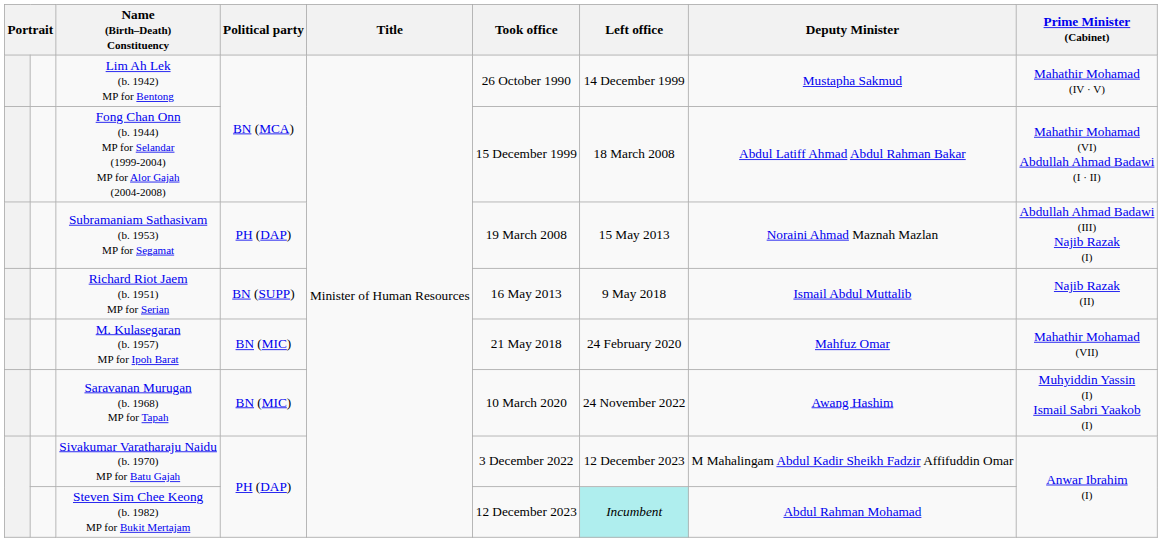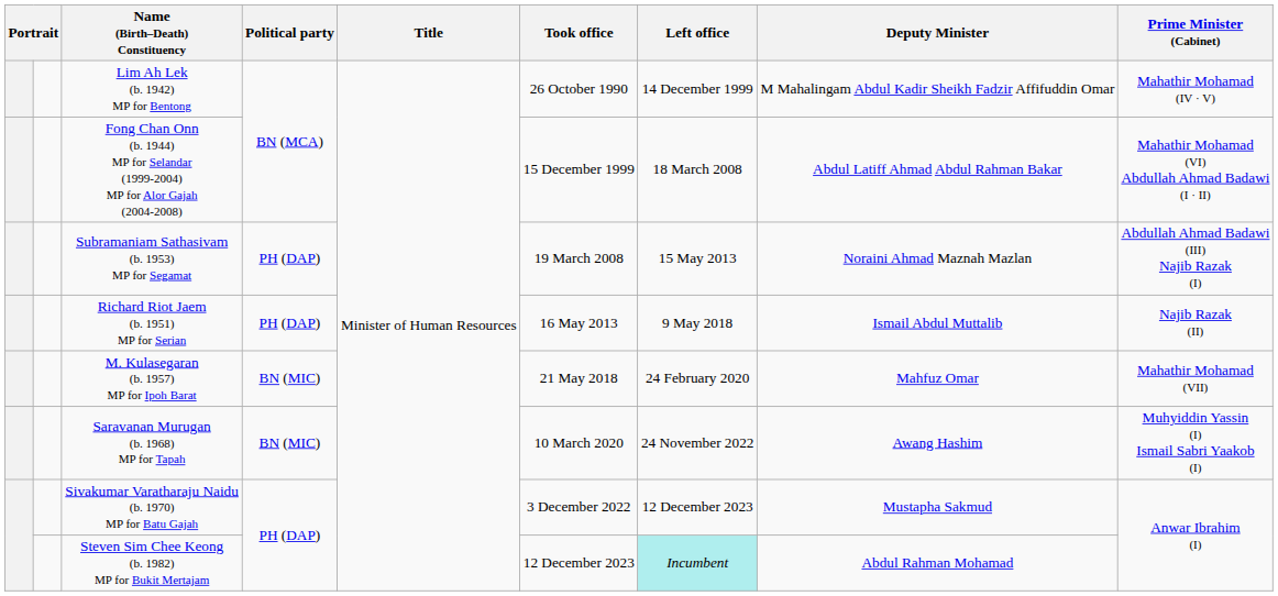Lim Ah Lek (b. 1942) MP for Bentong | Deputy Minister: Mustapha Sakmud -> M Mahalingam Abdul Kadir Sheikh Fadzir Affifuddin Omar
Richard Riot Jaem (b. 1951) MP for Serian | Political party: BN (SUPP) -> PH (DAP)
Sivakumar Varatharaju Naidu (b. 1970) MP for Batu Gajah | Deputy Minister: M Mahalingam Abdul Kadir Sheikh Fadzir Affifuddin Omar -> Mustapha Sakmud
